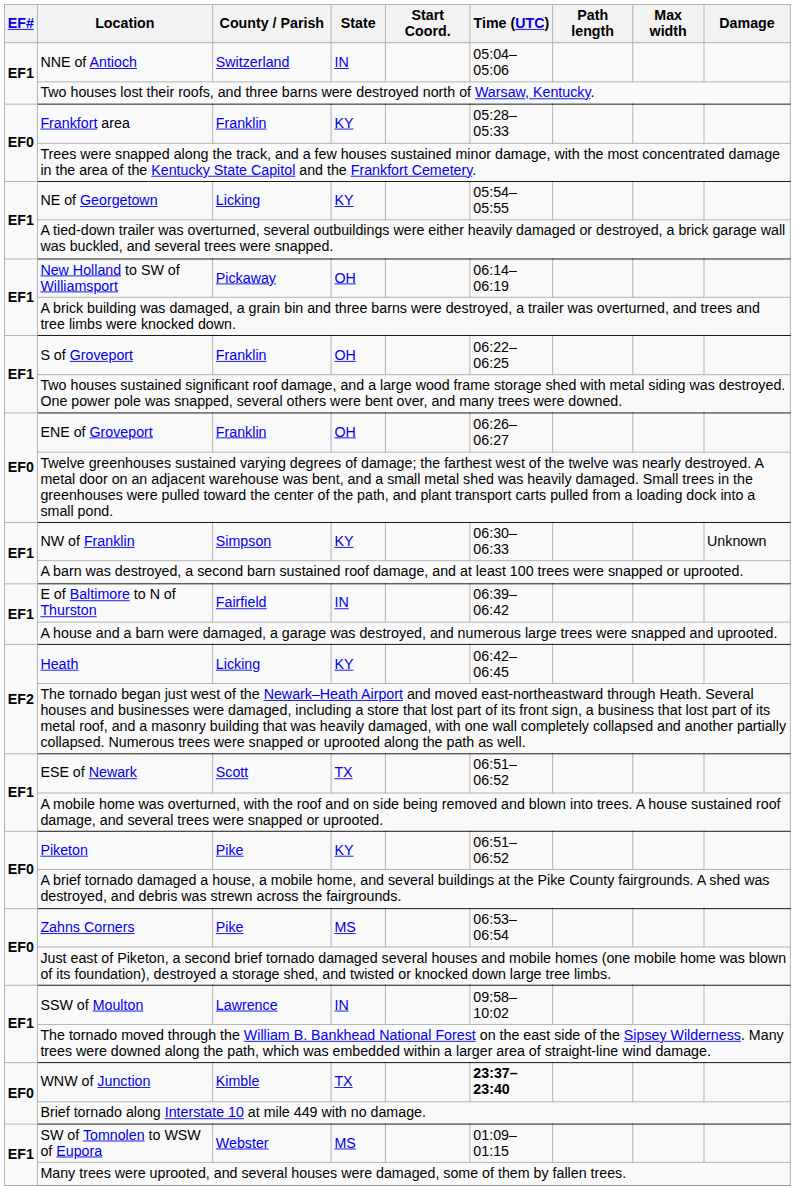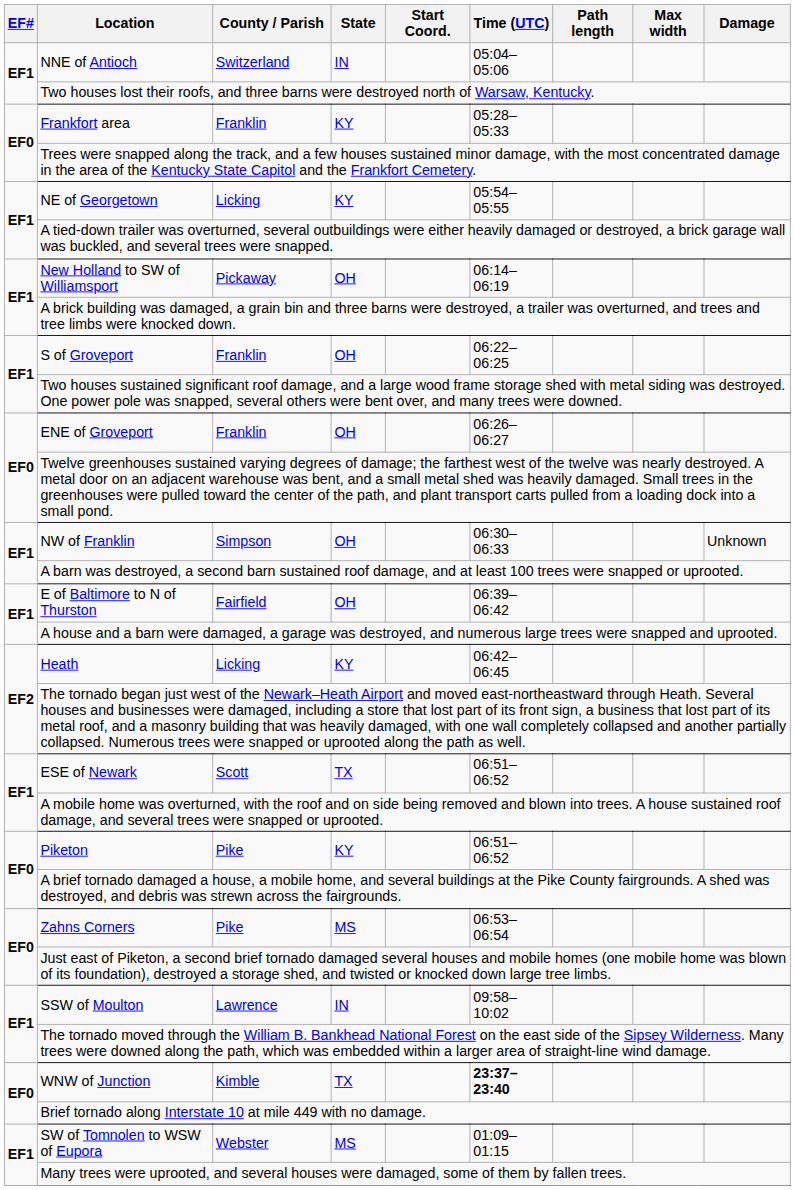NW of Franklin | State: KY -> OH
E of Baltimore to N of Thurston | State: IN -> OH
